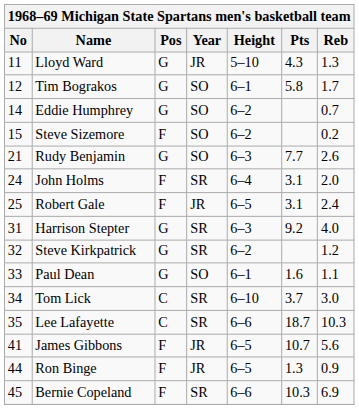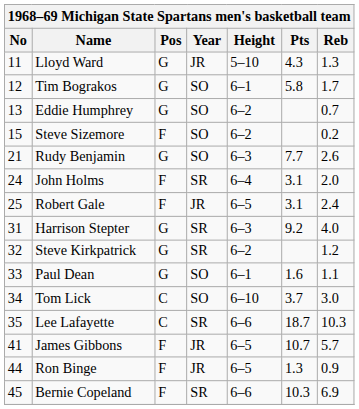Eddie Humphrey | No: 14 -> 13
Tom Lick | Year: SR -> SO
James Gibbons | Reb: 5.6 -> 5.7
